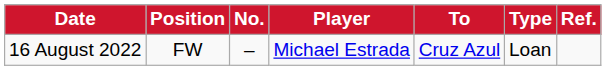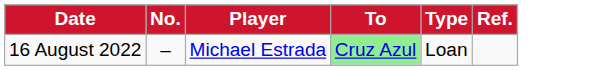- column: Position | FW
16 August 2022 | To: no background -> lightgreen background
